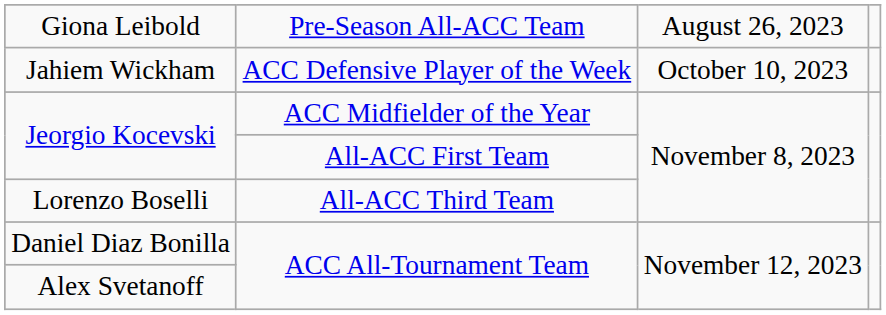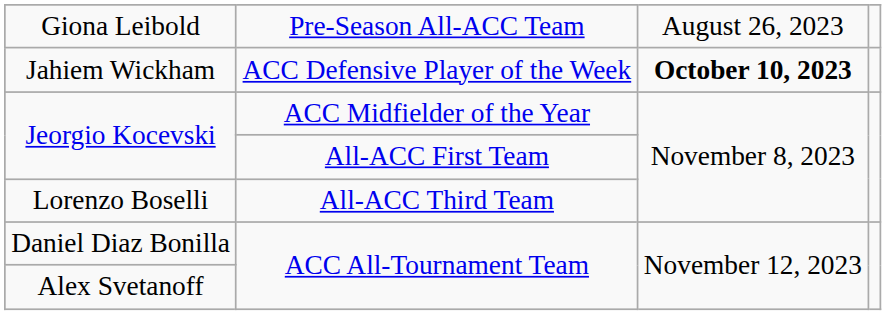Jahiem Wickham | column 3: normal -> bold
